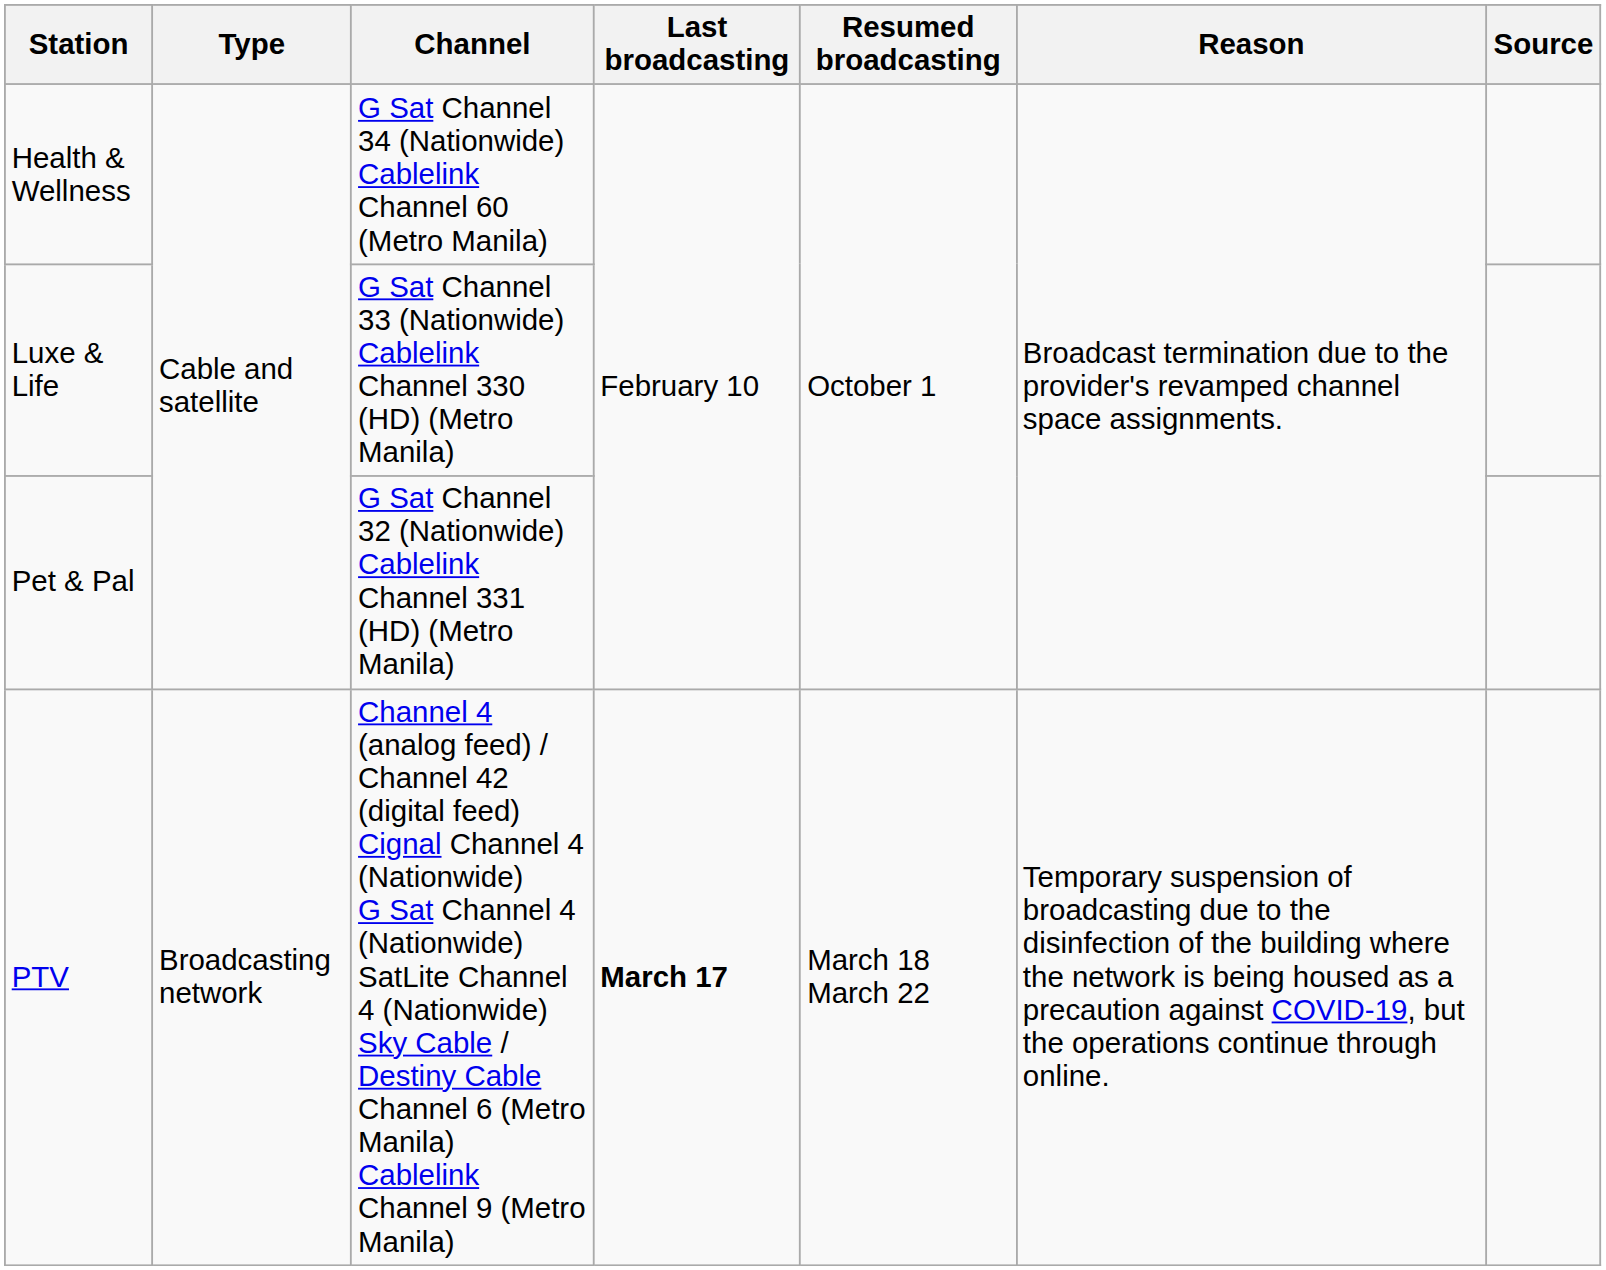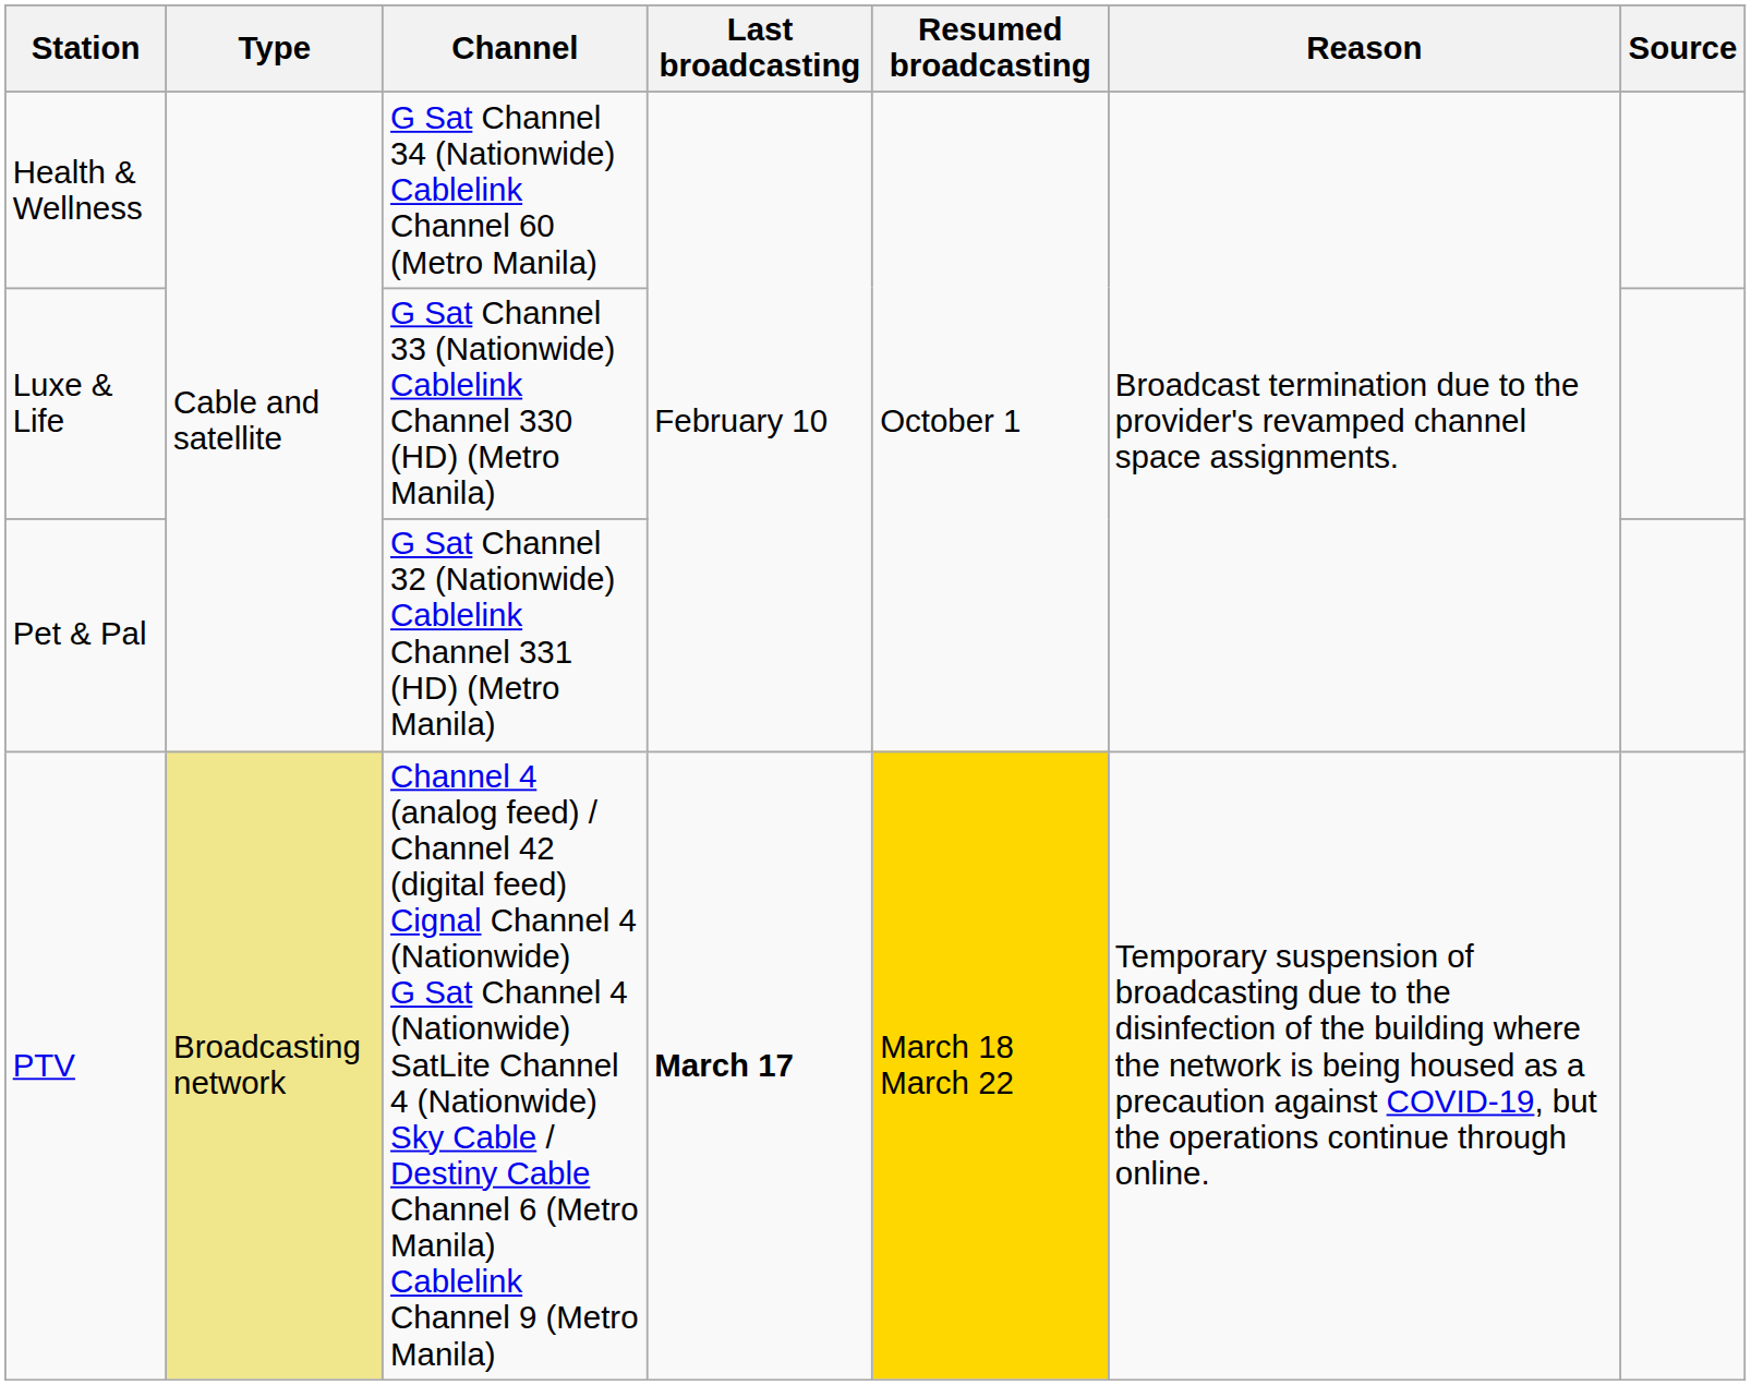PTV | Type: no background -> khaki background
PTV | Resumed broadcasting: no background -> gold background
